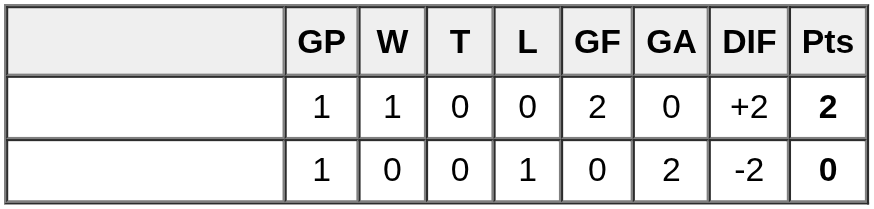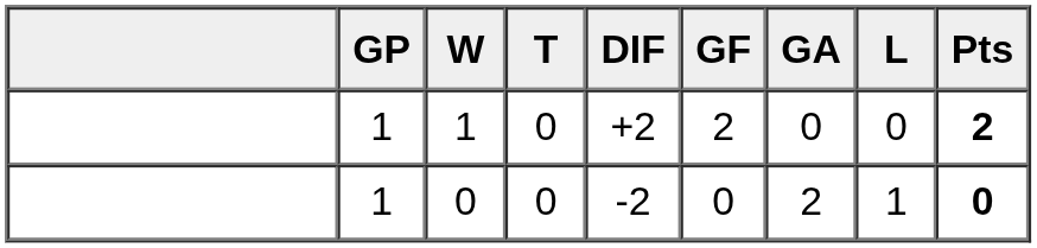columns swapped: L <-> DIF
